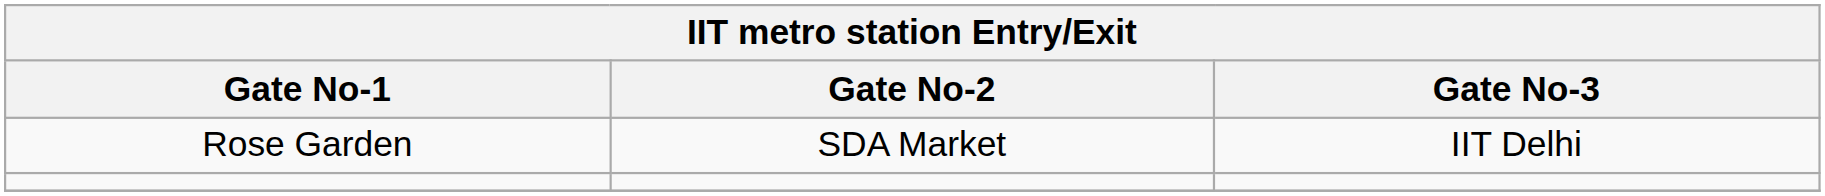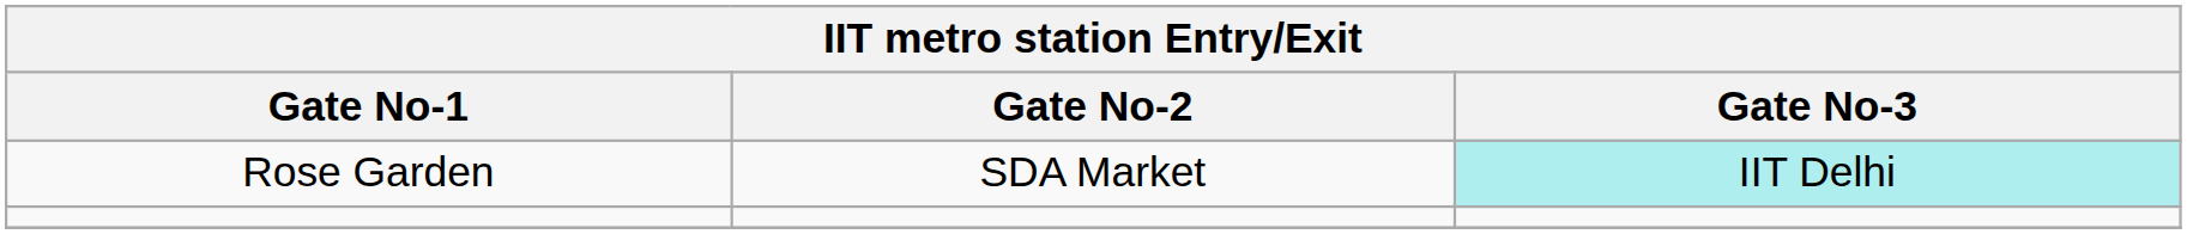Rose Garden | Gate No-3: no background -> paleturquoise background
